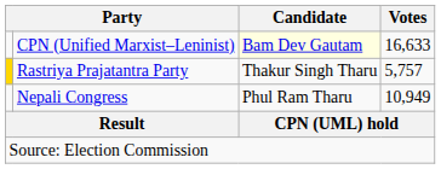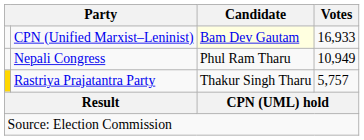CPN (Unified Marxist–Leninist) | Votes: 16,633 -> 16,933
rows swapped: Nepali Congress <-> Rastriya Prajatantra Party
